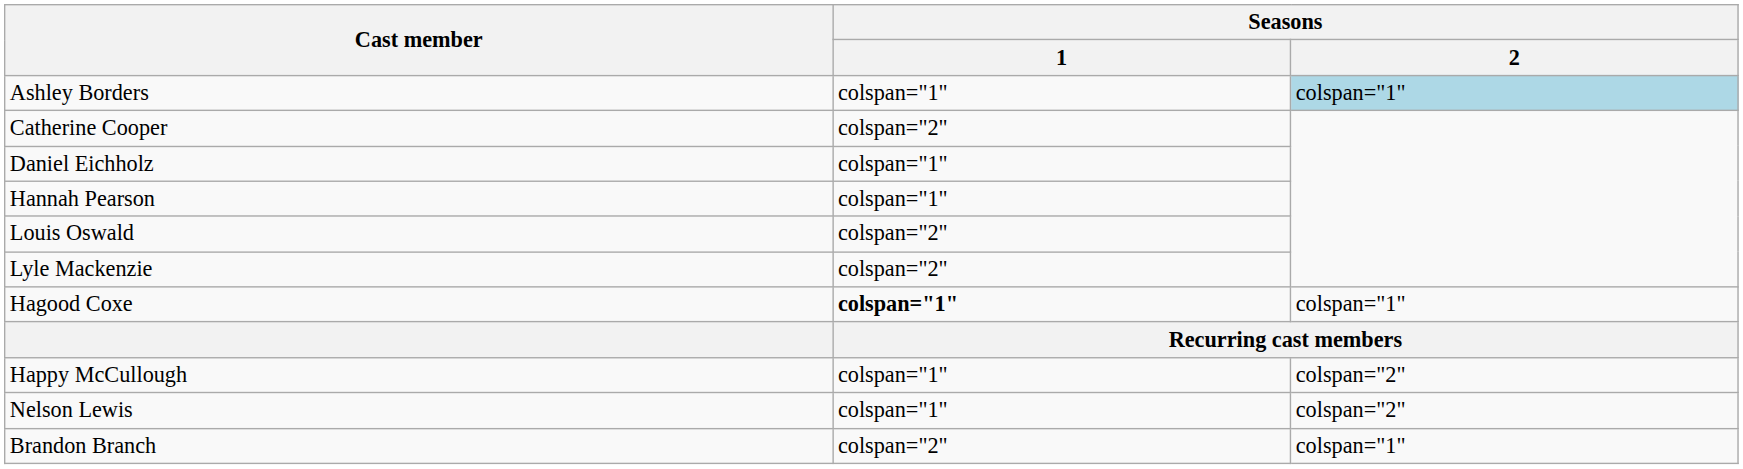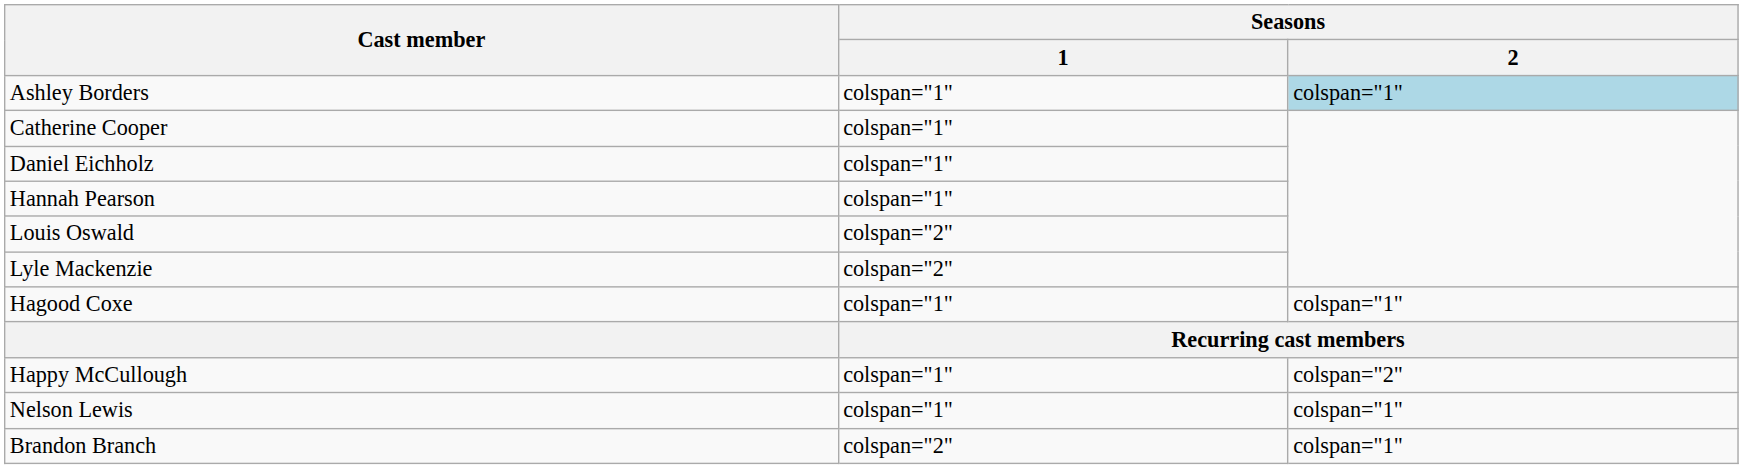Catherine Cooper | Seasons / 1: colspan="2" -> colspan="1"
Hagood Coxe | Seasons / 1: bold -> normal
Nelson Lewis | Seasons / 2: colspan="2" -> colspan="1"
